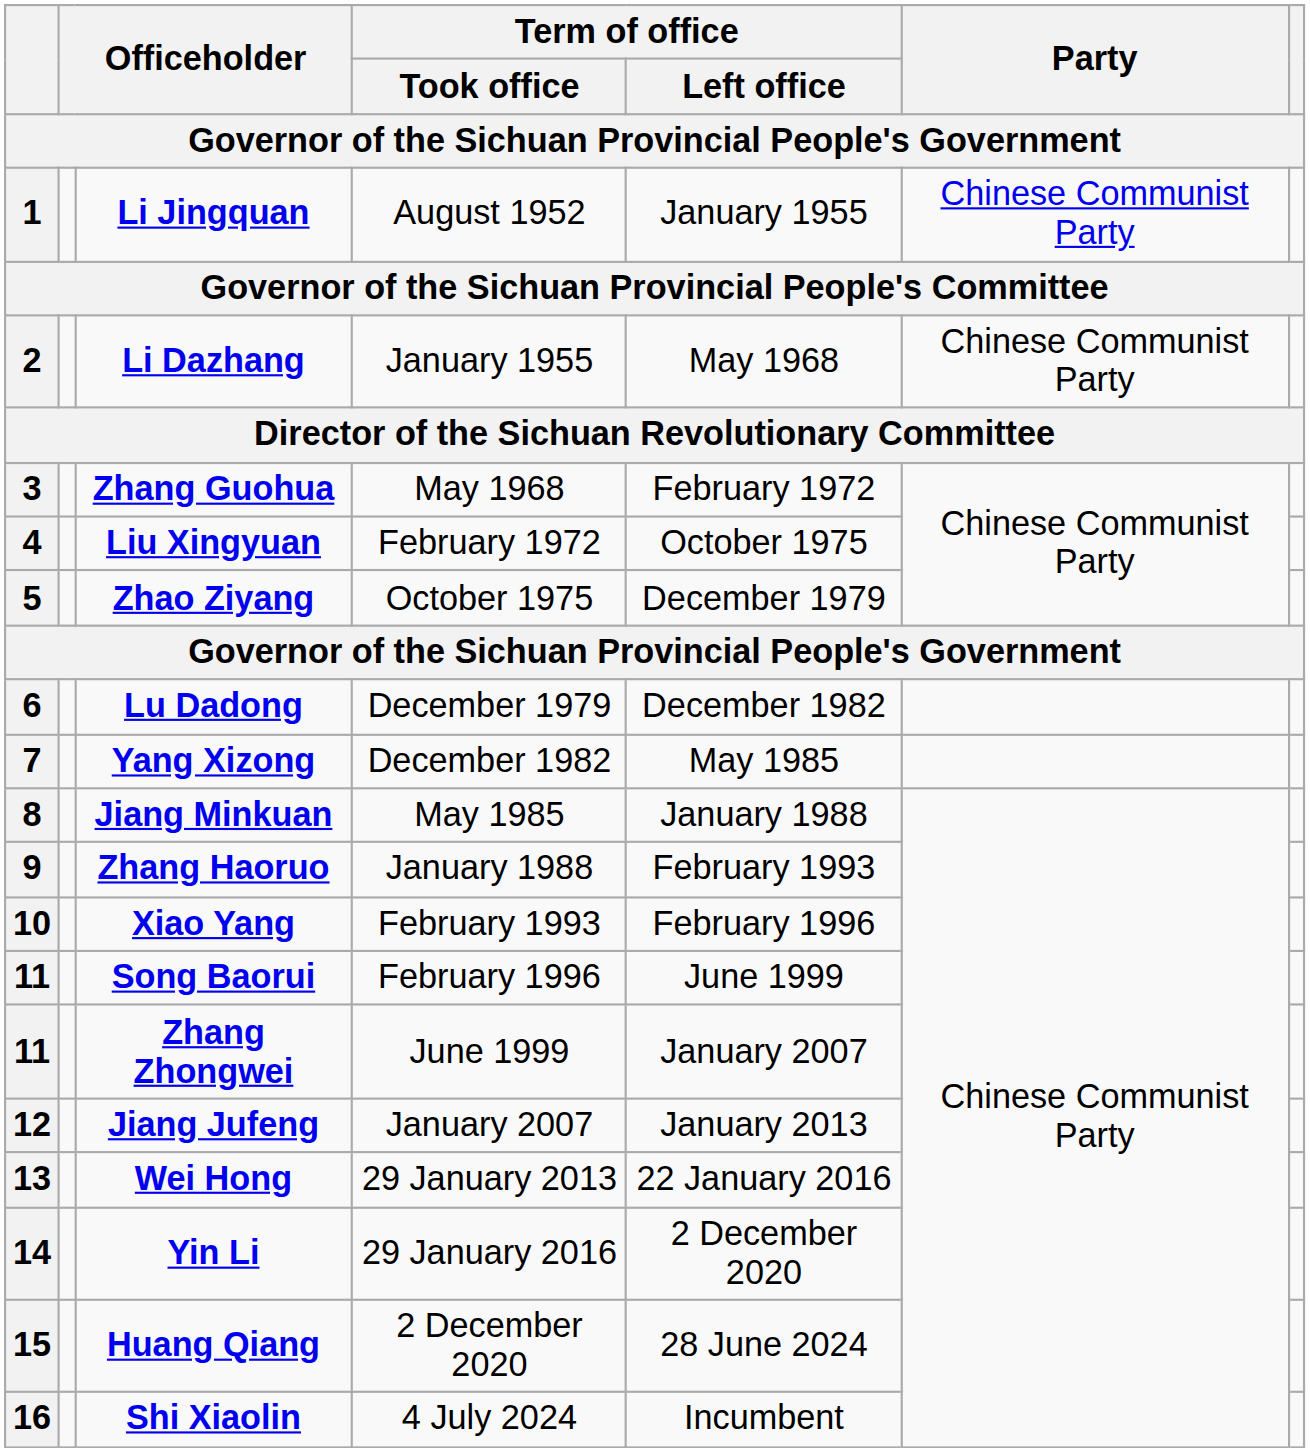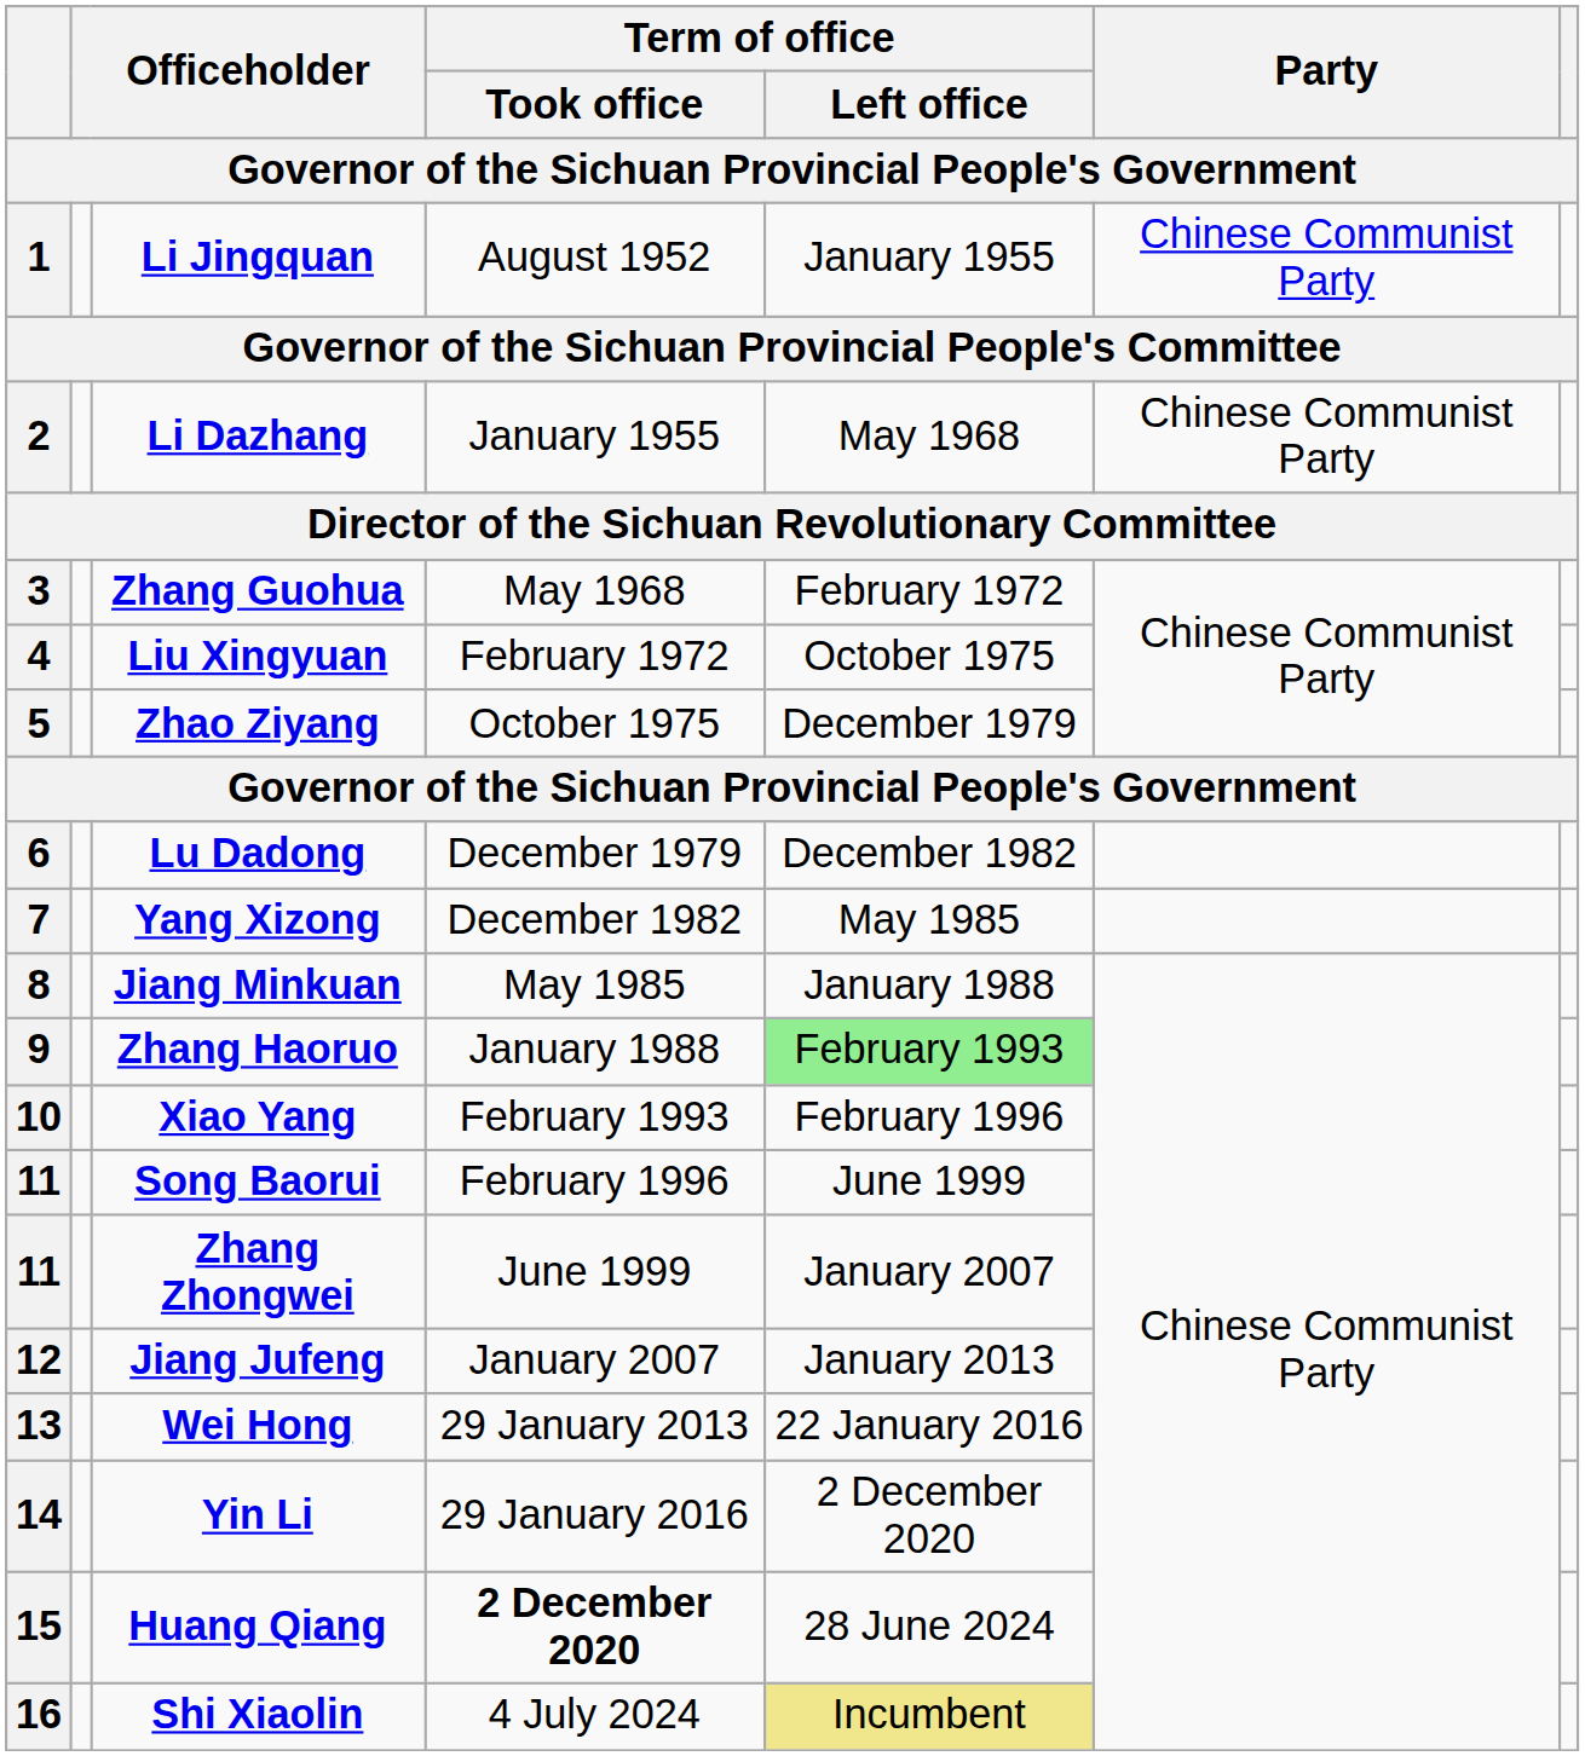9 | Term of office / Left office: no background -> lightgreen background
15 | Term of office / Took office: normal -> bold
16 | Term of office / Left office: no background -> khaki background
